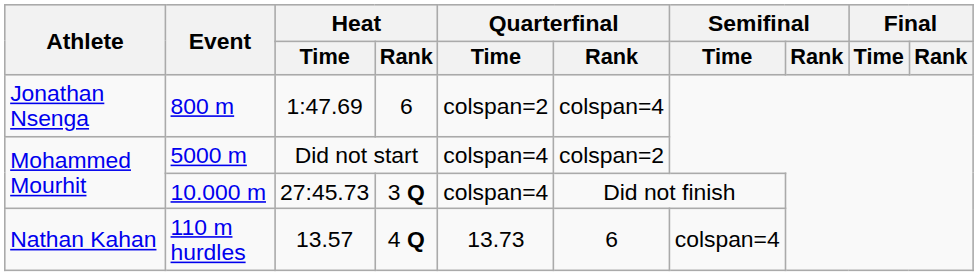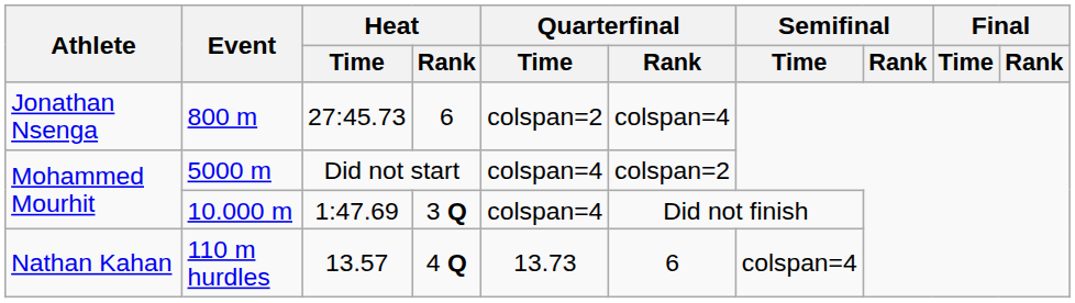800 m | Heat / Time: 1:47.69 -> 27:45.73
10.000 m | Heat / Time: 27:45.73 -> 1:47.69
